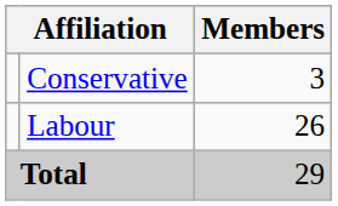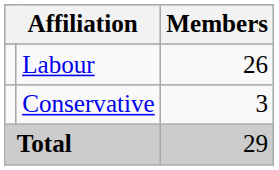rows swapped: Labour <-> Conservative
